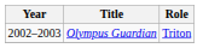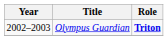Olympus Guardian | Role: normal -> bold
